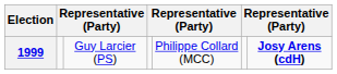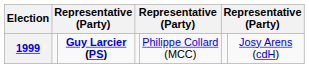1999 | column 3: normal -> bold
1999 | column 7: bold -> normal
